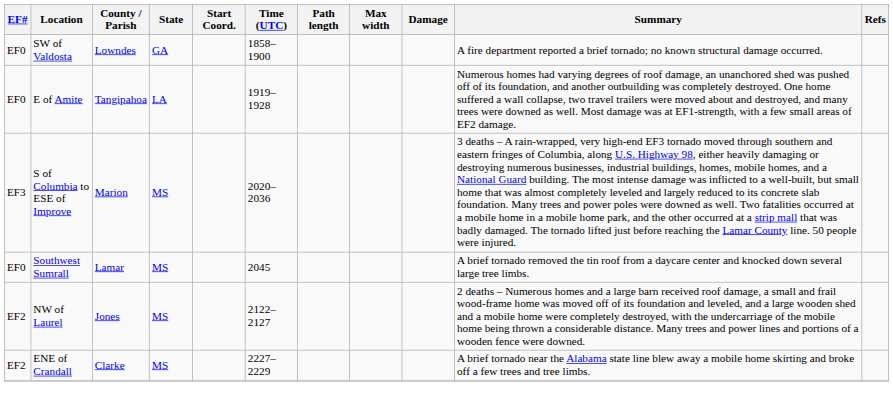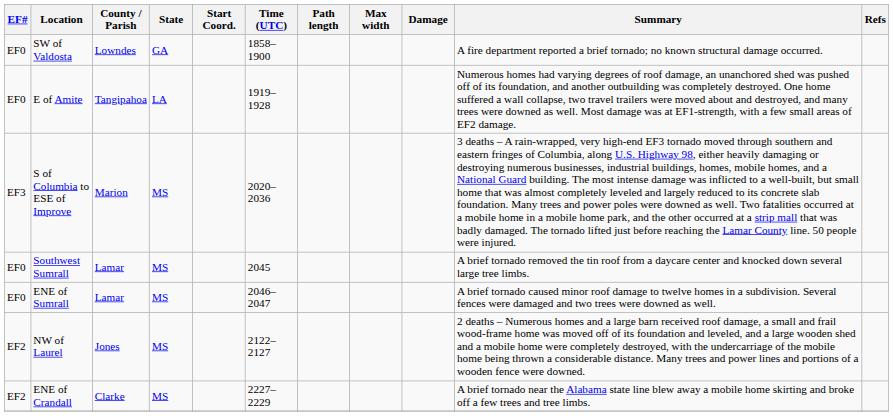+ row: EF0 | ENE of Sumrall | Lamar | MS | 2046–2047 | A brief tornado caused minor roof damage to twelve homes in a subdivision. Several fences were damaged and two trees were downed as well.
